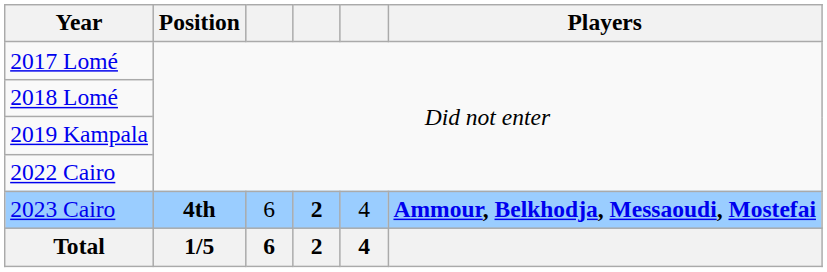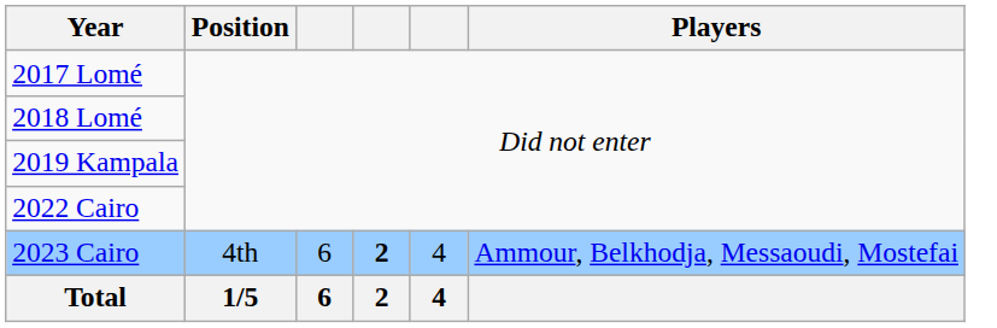2023 Cairo | Position: bold -> normal
2023 Cairo | Players: bold -> normal
